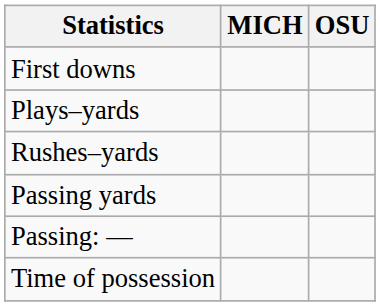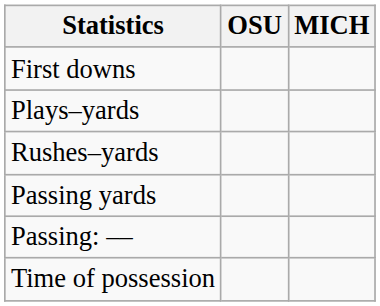columns swapped: OSU <-> MICH
